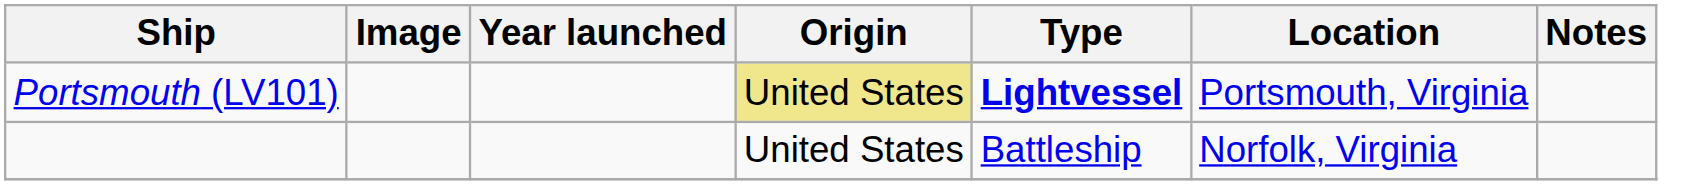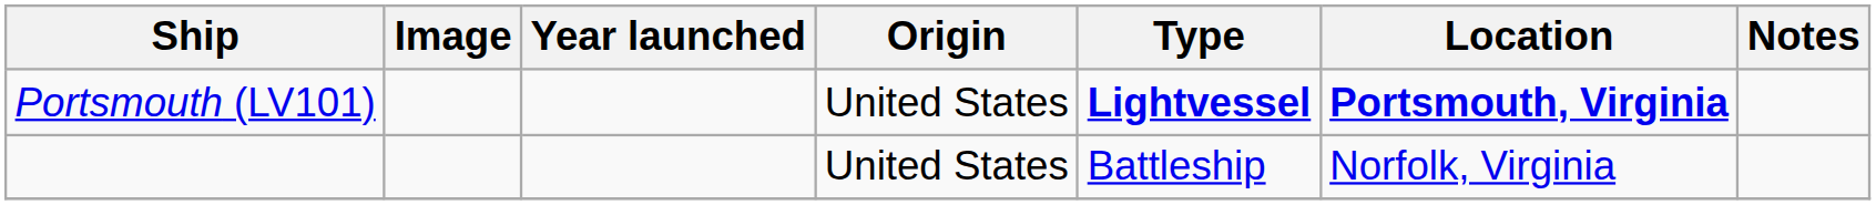Portsmouth (LV101) | Origin: khaki background -> no background
Portsmouth (LV101) | Location: normal -> bold
